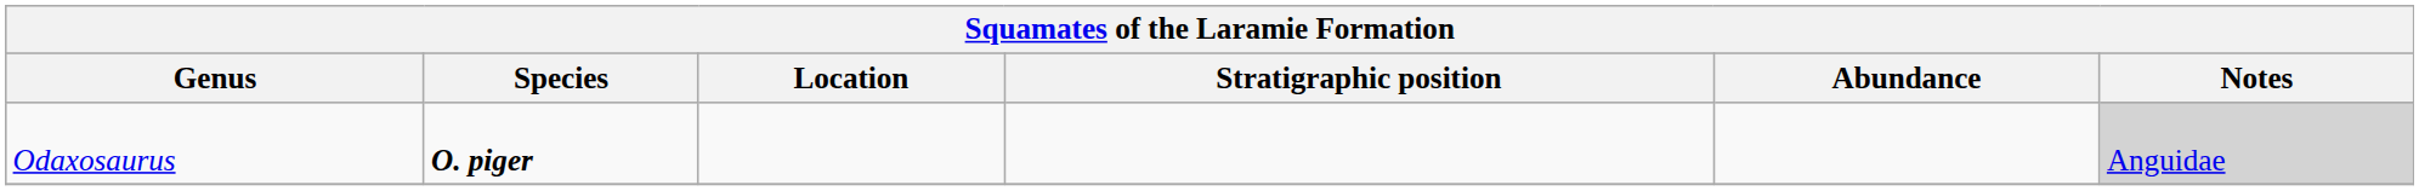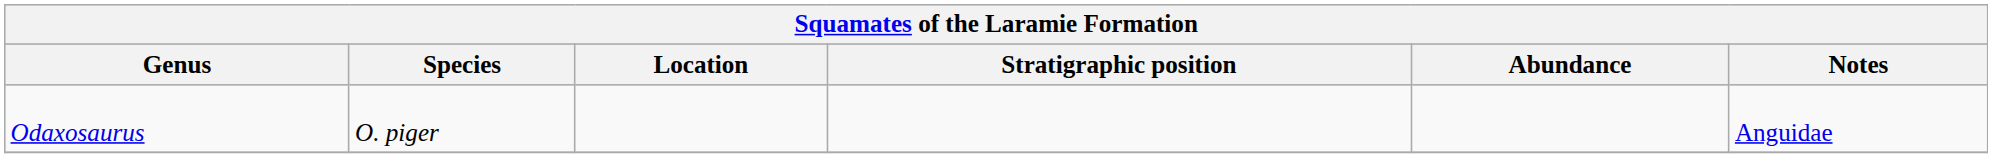Odaxosaurus | Species: bold -> normal
Odaxosaurus | Notes: lightgrey background -> no background
